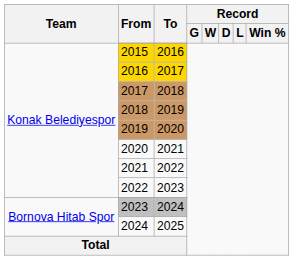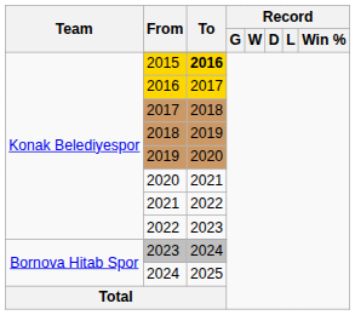2015 | To: normal -> bold
